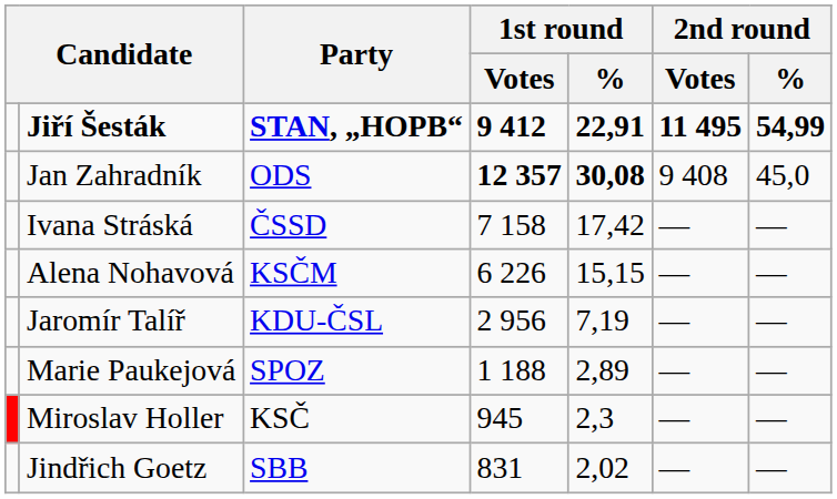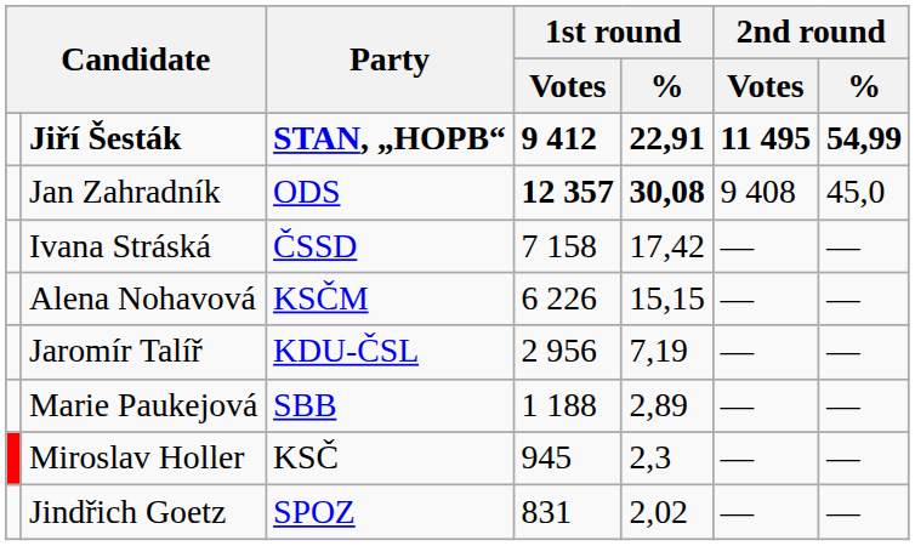Marie Paukejová | Party: SPOZ -> SBB
Jindřich Goetz | Party: SBB -> SPOZ
